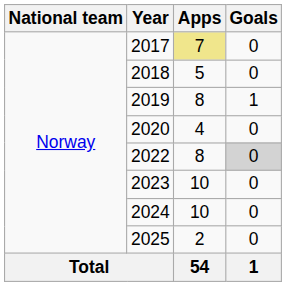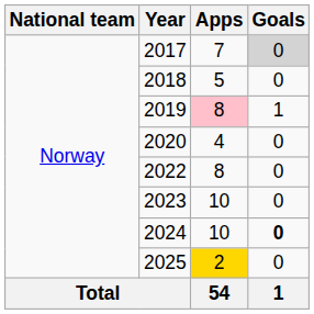2017 | Apps: khaki background -> no background
2017 | Goals: no background -> lightgrey background
2019 | Apps: no background -> pink background
2022 | Goals: lightgrey background -> no background
2024 | Goals: normal -> bold
2025 | Apps: no background -> gold background
